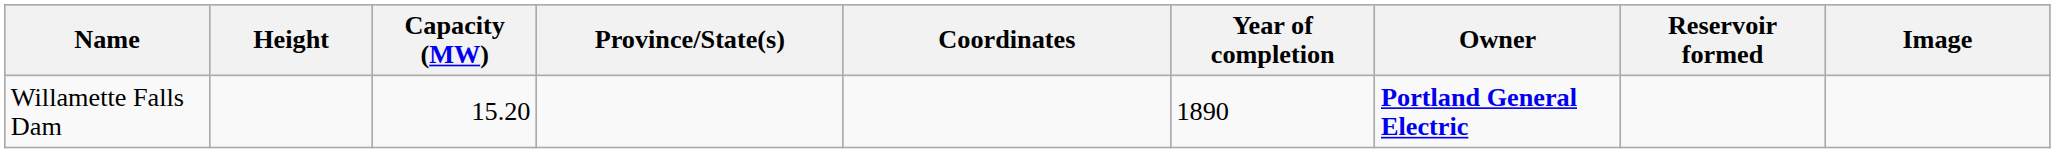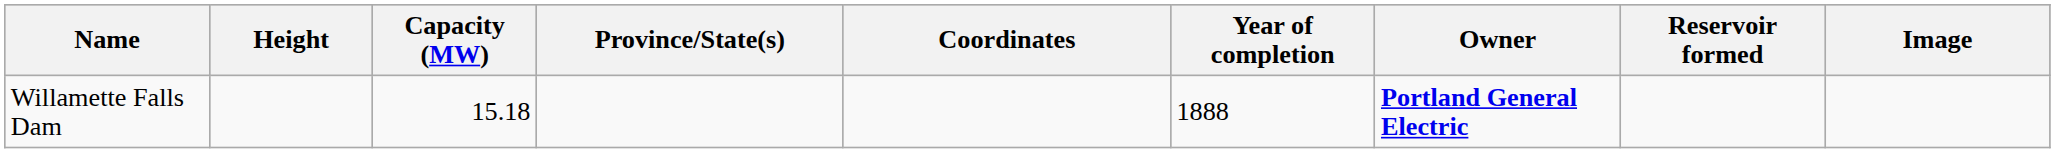Willamette Falls Dam | Capacity (MW): 15.20 -> 15.18
Willamette Falls Dam | Year of completion: 1890 -> 1888
